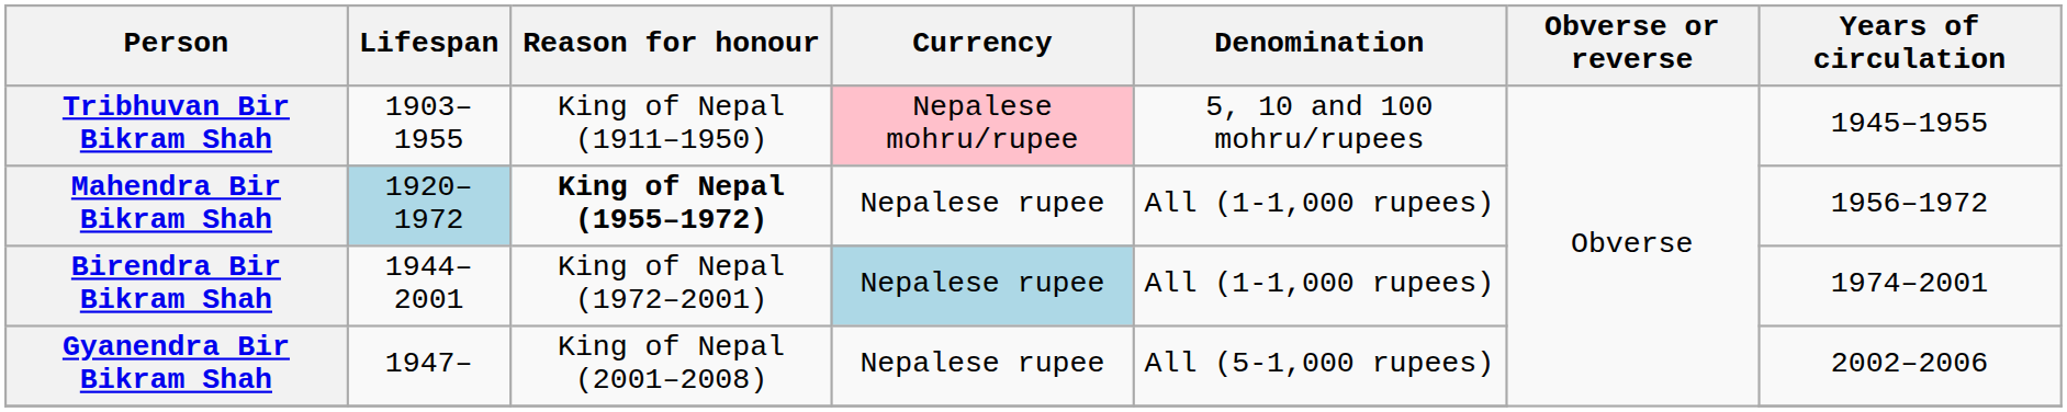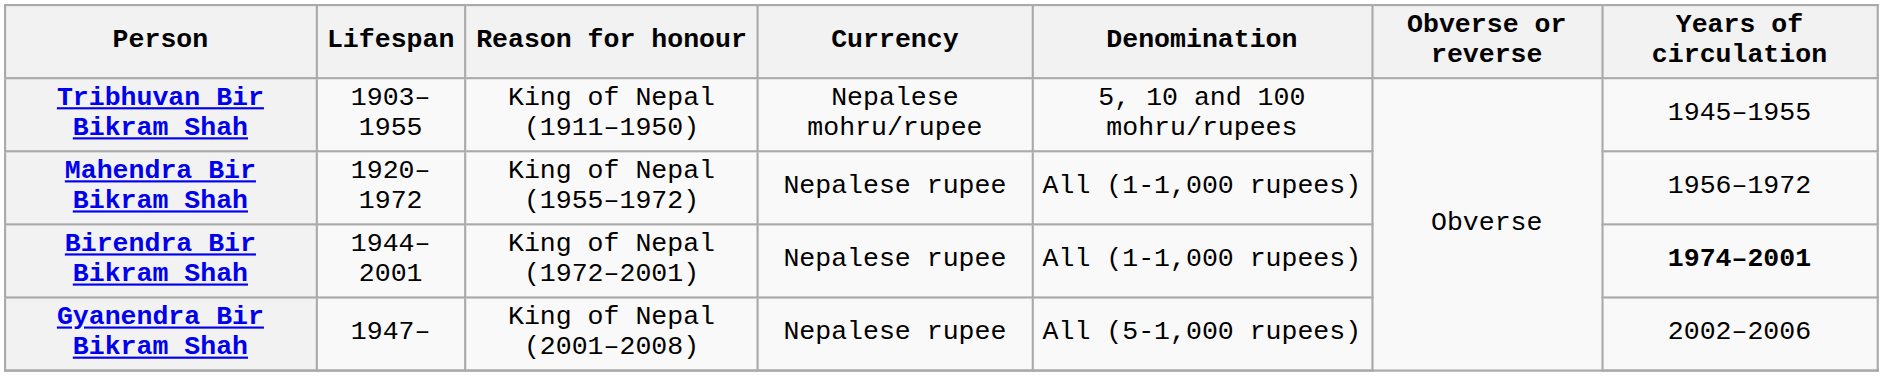Tribhuvan Bir Bikram Shah | Currency: pink background -> no background
Mahendra Bir Bikram Shah | Lifespan: lightblue background -> no background
Mahendra Bir Bikram Shah | Reason for honour: bold -> normal
Birendra Bir Bikram Shah | Currency: lightblue background -> no background
Birendra Bir Bikram Shah | Years of circulation: normal -> bold
